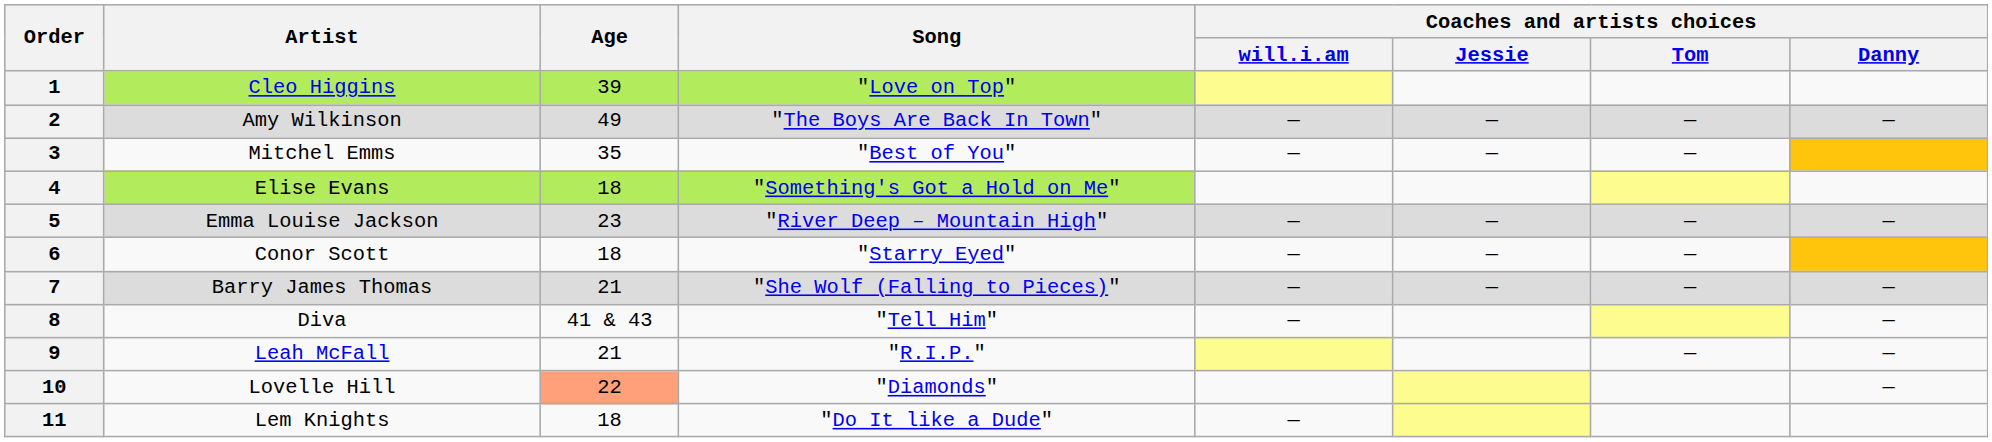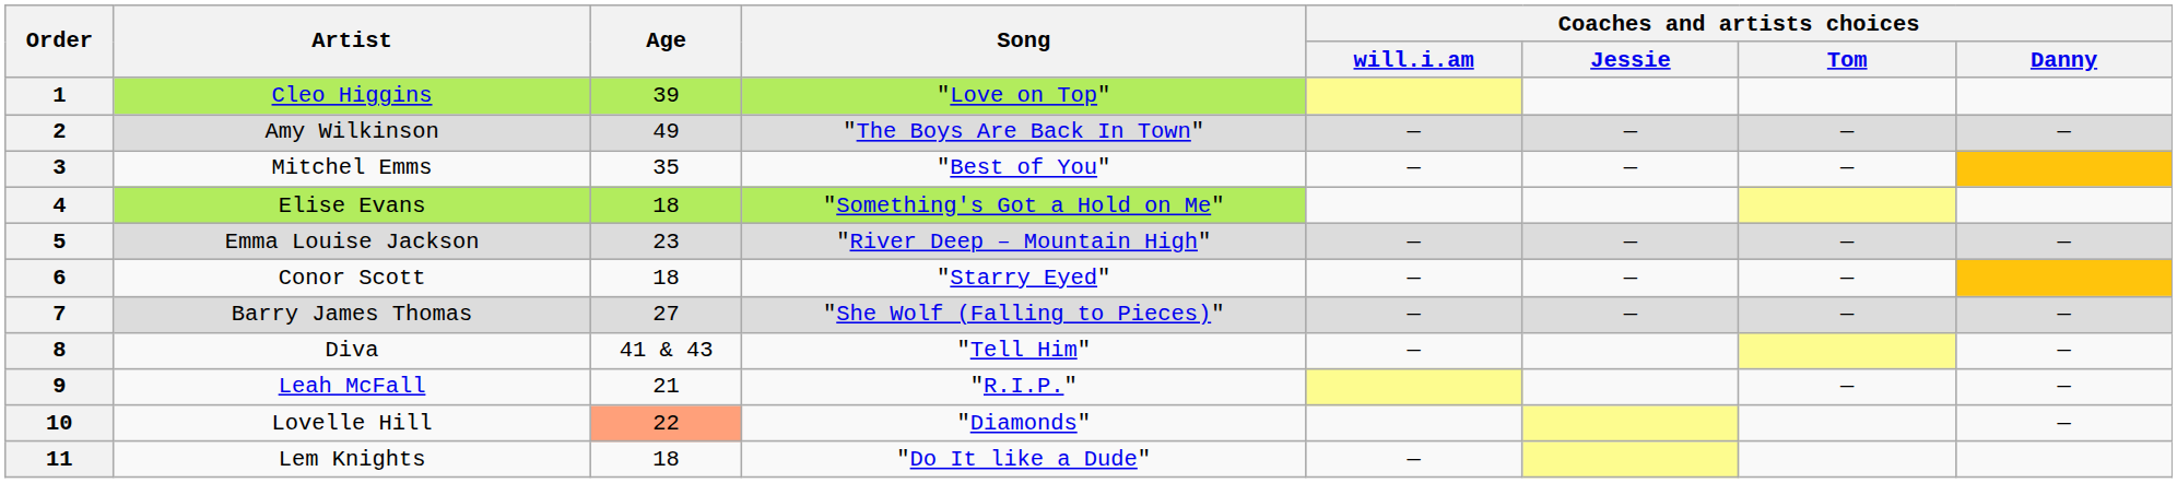7 | Age: 21 -> 27
